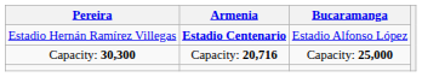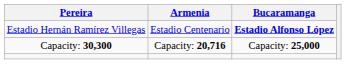Estadio Hernán Ramírez Villegas | Armenia: bold -> normal
Estadio Hernán Ramírez Villegas | Bucaramanga: normal -> bold
